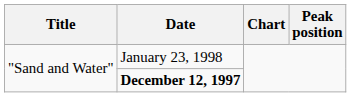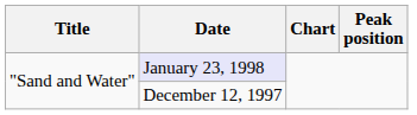January 23, 1998 | Date: no background -> lavender background
December 12, 1997 | Date: bold -> normal
